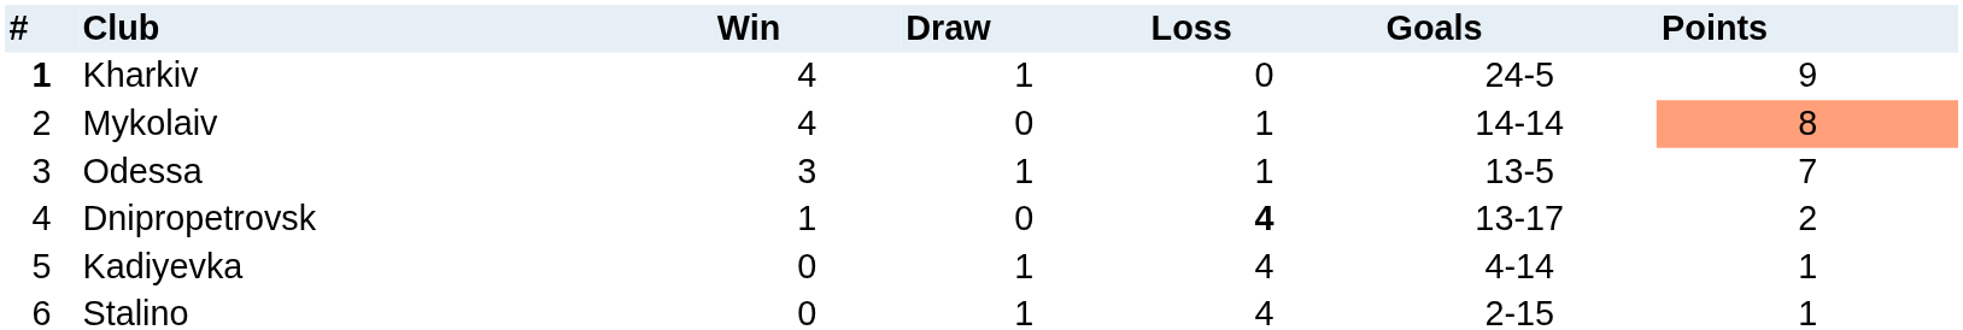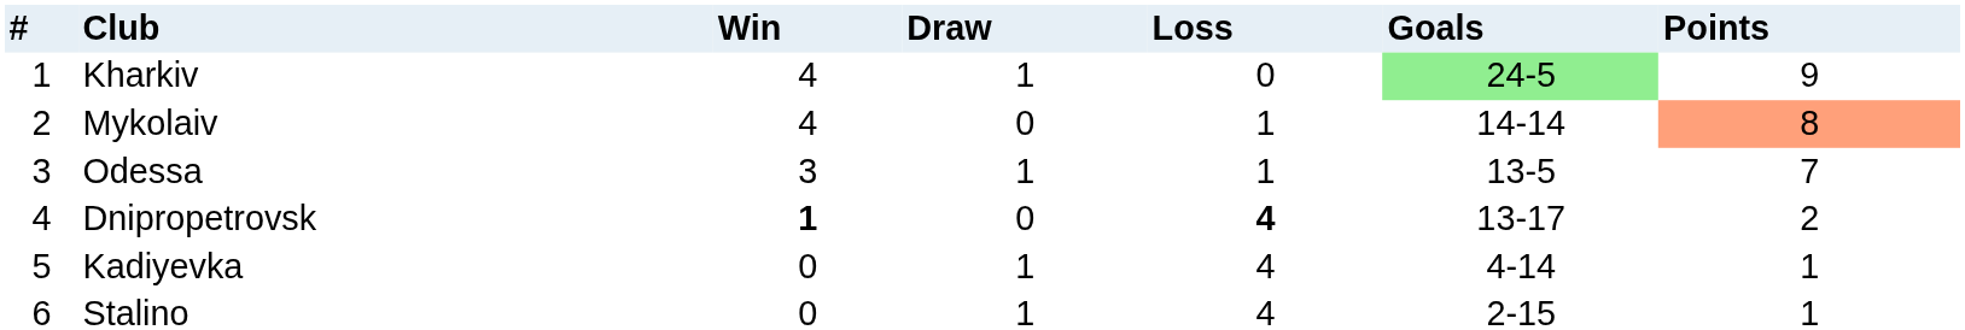Kharkiv | column 1: bold -> normal
Kharkiv | column 6: no background -> lightgreen background
Dnipropetrovsk | column 3: normal -> bold
